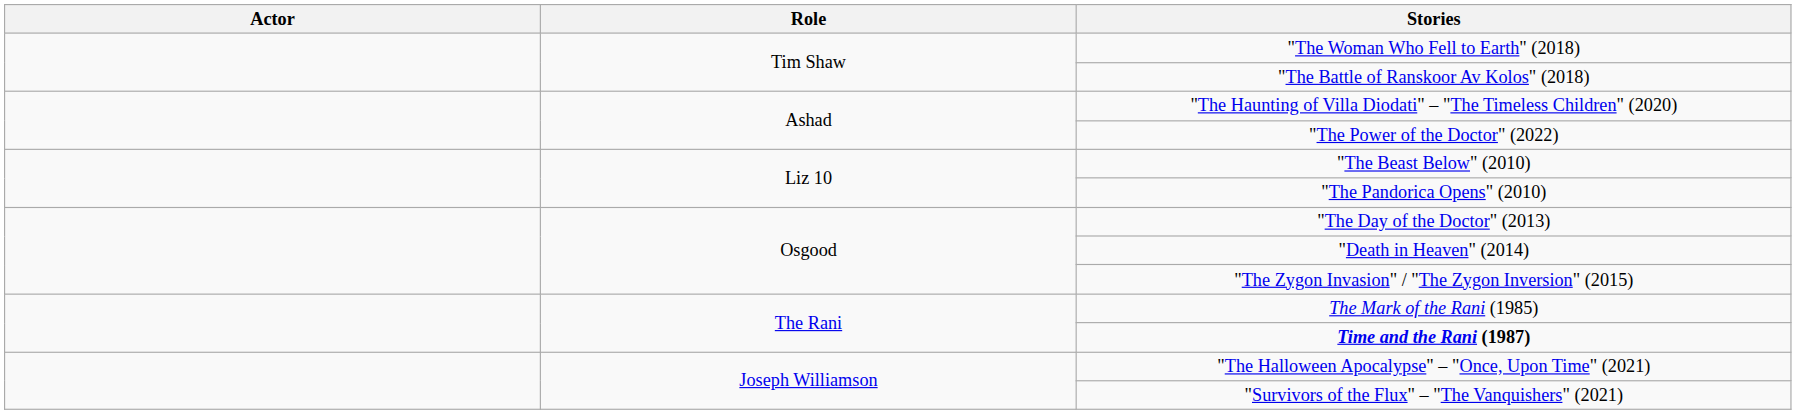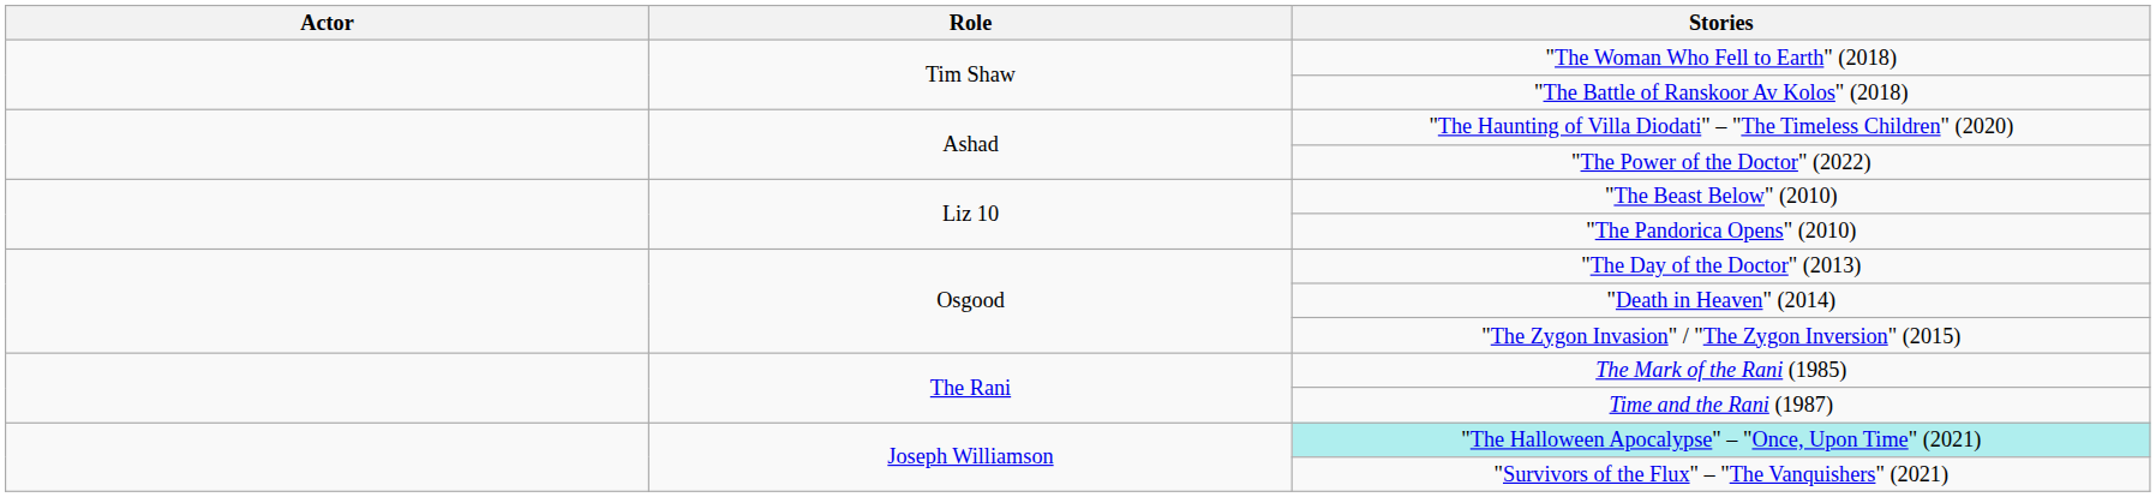Time and the Rani (1987) | Stories: bold -> normal
"The Halloween Apocalypse" – "Once, Upon Time" (2021) | Stories: no background -> paleturquoise background
